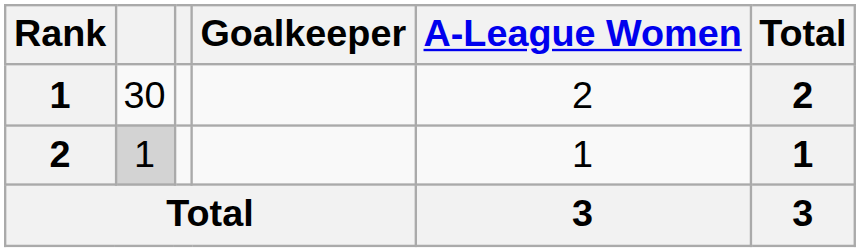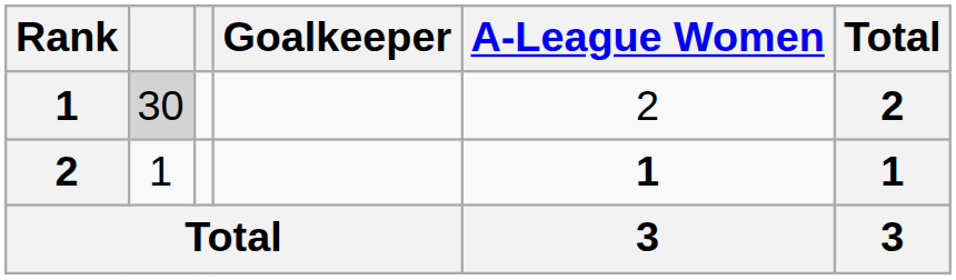row 2 | column 2: no background -> lightgrey background
row 3 | column 2: lightgrey background -> no background
row 3 | A-League Women: normal -> bold
